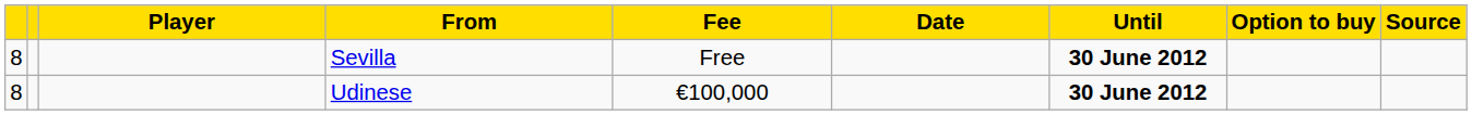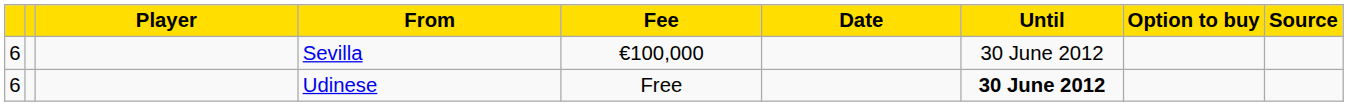Sevilla | column 1: 8 -> 6
Sevilla | Fee: Free -> €100,000
Sevilla | Until: bold -> normal
Udinese | column 1: 8 -> 6
Udinese | Fee: €100,000 -> Free
